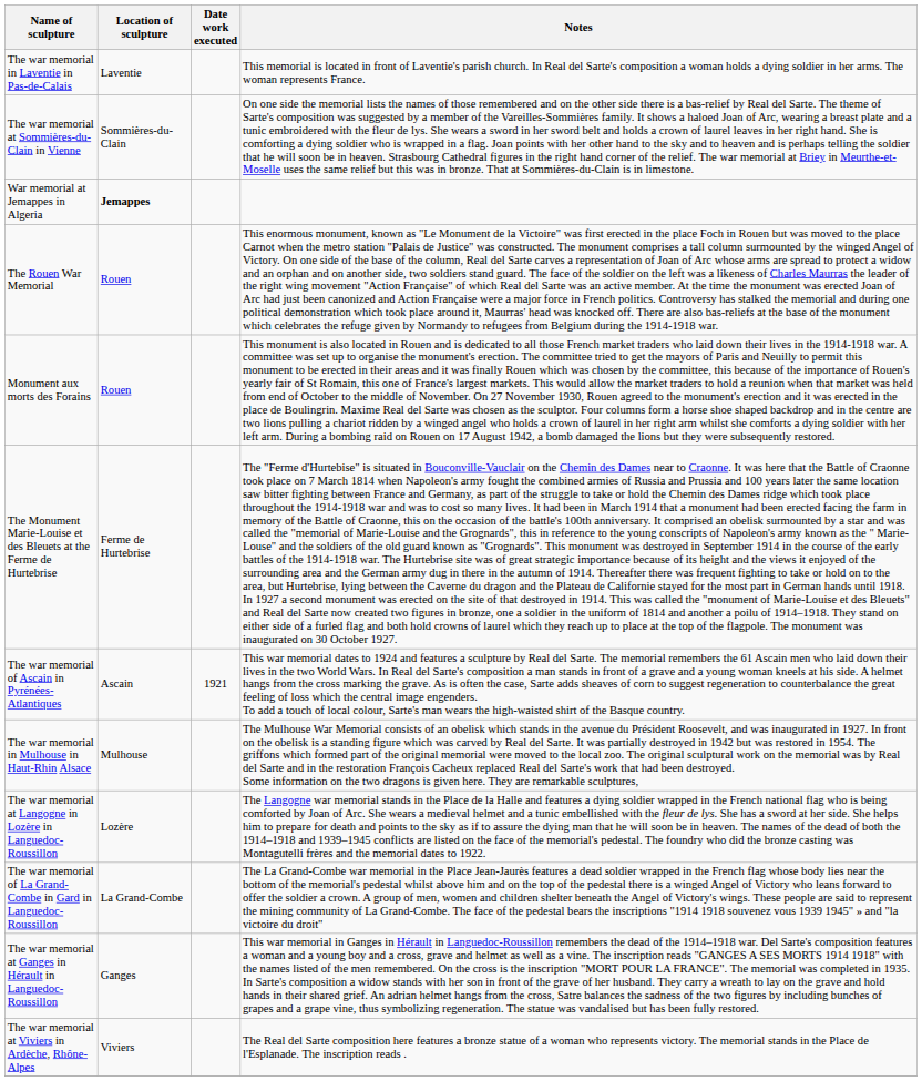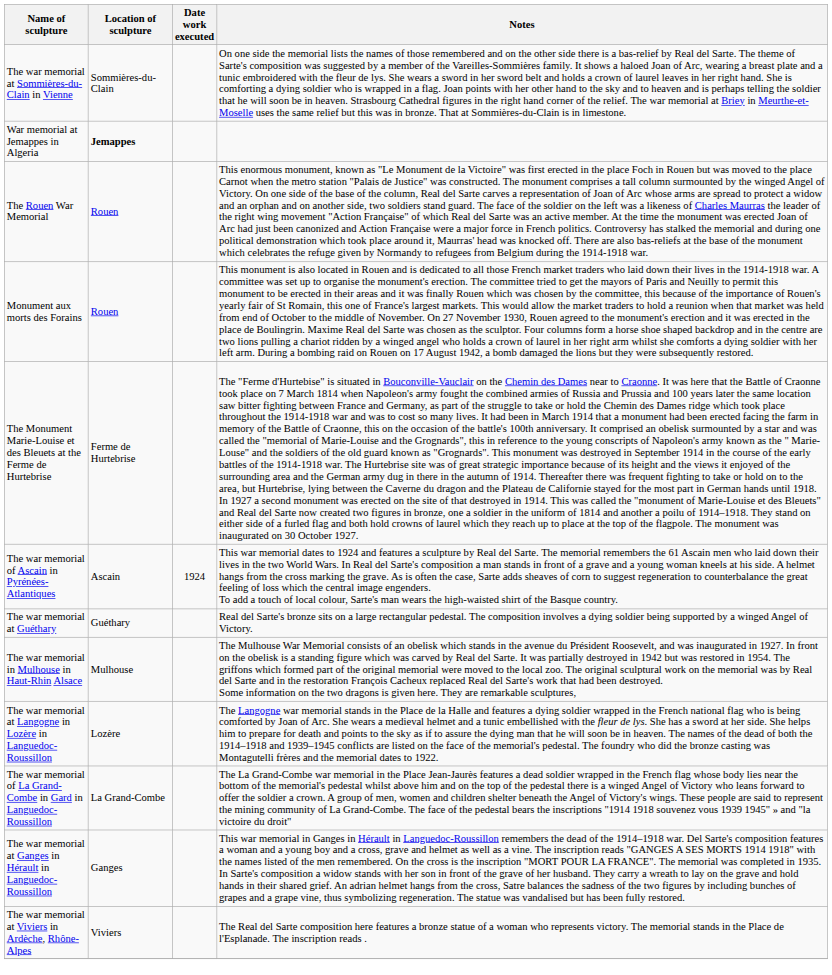- row: The war memorial in Laventie in Pas-de-Calais | Laventie | This memorial is located in front of Laventie's parish church. In Real del Sarte's composition a woman holds a dying soldier in her arms. The woman represents France.
The war memorial of Ascain in Pyrénées-Atlantiques | Date work executed: 1921 -> 1924
+ row: The war memorial at Guéthary | Guéthary | Real del Sarte's bronze sits on a large rectangular pedestal. The composition involves a dying soldier being supported by a winged Angel of Victory.
